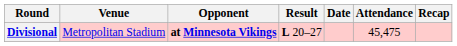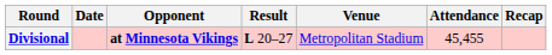columns swapped: Date <-> Venue
Divisional | Attendance: 45,475 -> 45,455
